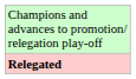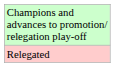row 2 | column 1: bold -> normal
